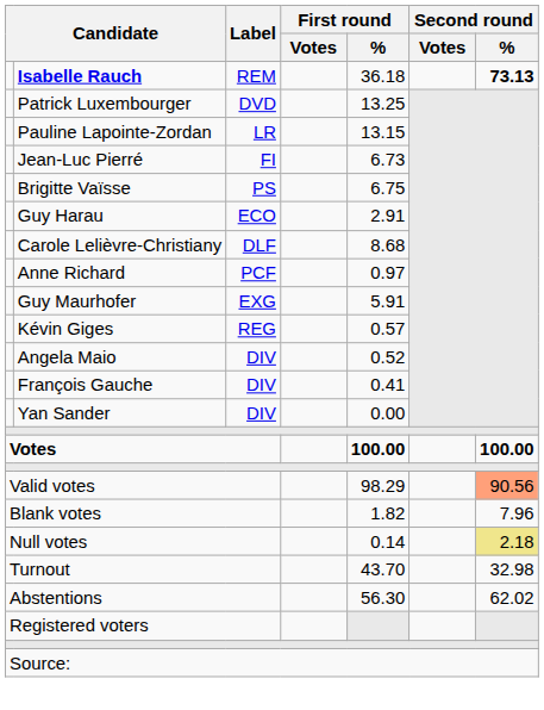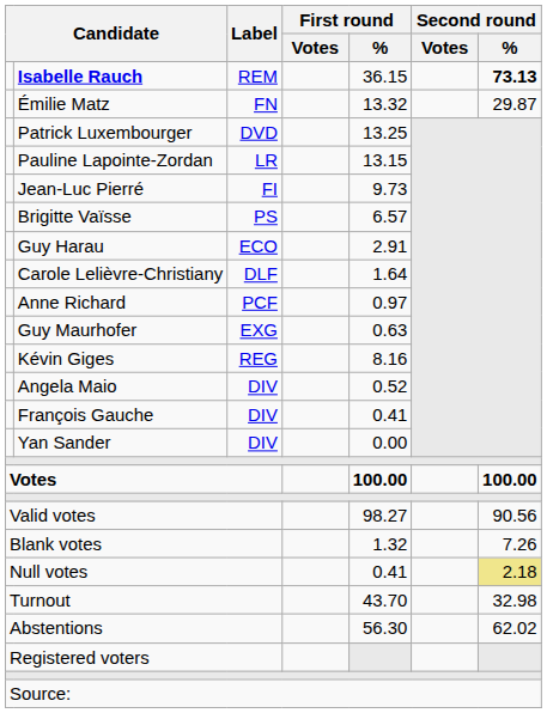Isabelle Rauch | First round / %: 36.18 -> 36.15
+ row: Émilie Matz | FN | 13.32 | 29.87
Jean-Luc Pierré | First round / %: 6.73 -> 9.73
Brigitte Vaïsse | First round / %: 6.75 -> 6.57
Carole Lelièvre-Christiany | First round / %: 8.68 -> 1.64
Guy Maurhofer | First round / %: 5.91 -> 0.63
Kévin Giges | First round / %: 0.57 -> 8.16
Valid votes | First round / %: 98.29 -> 98.27
Valid votes | Second round / %: lightsalmon background -> no background
Blank votes | First round / %: 1.82 -> 1.32
Blank votes | Second round / %: 7.96 -> 7.26
Null votes | First round / %: 0.14 -> 0.41
